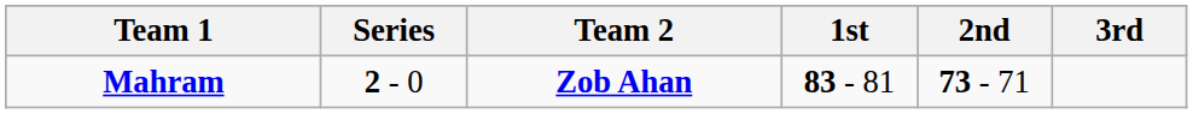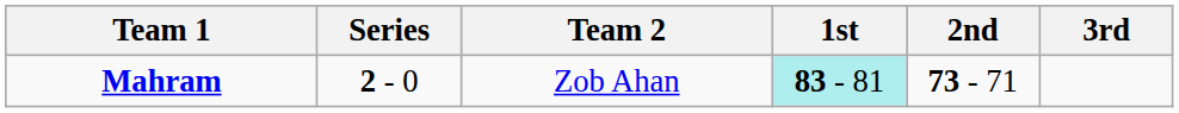Mahram | Team 2: bold -> normal
Mahram | 1st: no background -> paleturquoise background
